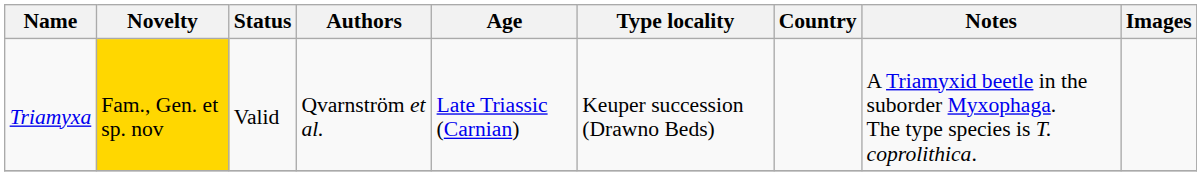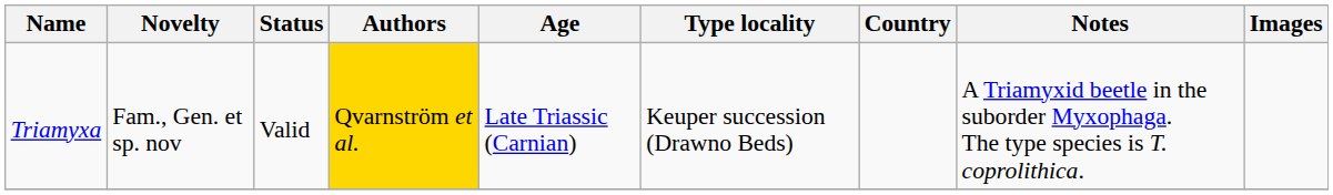Triamyxa | Novelty: gold background -> no background
Triamyxa | Authors: no background -> gold background
